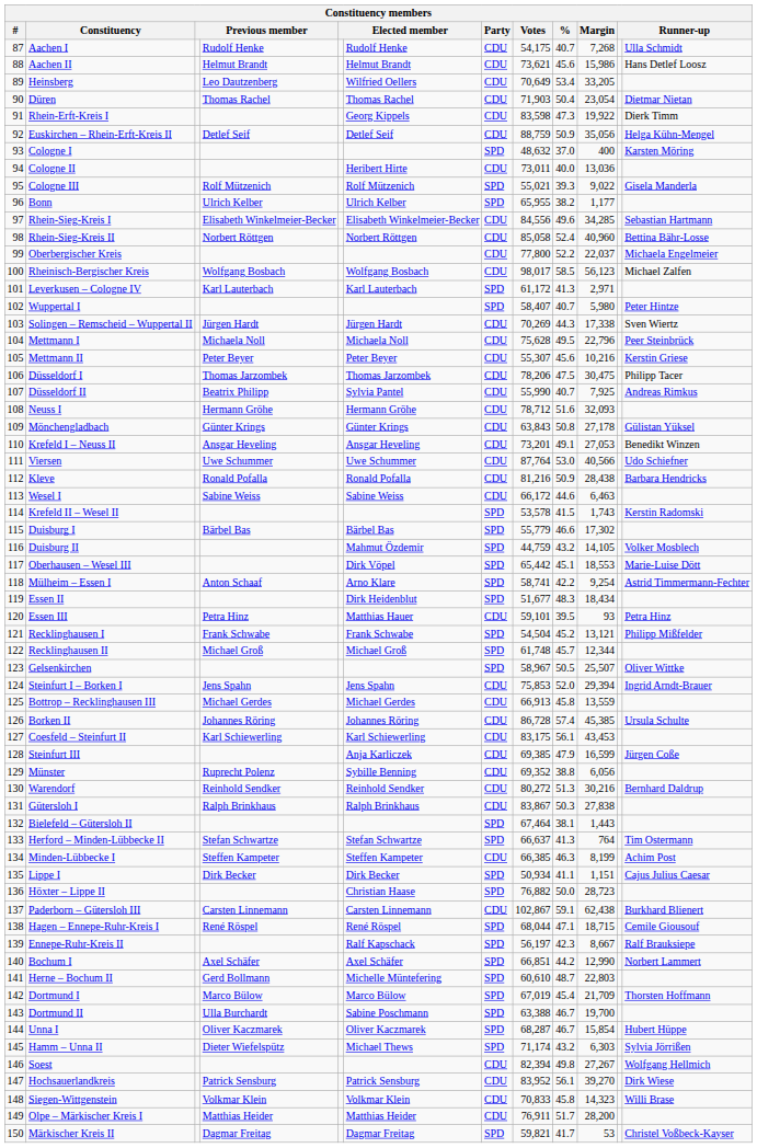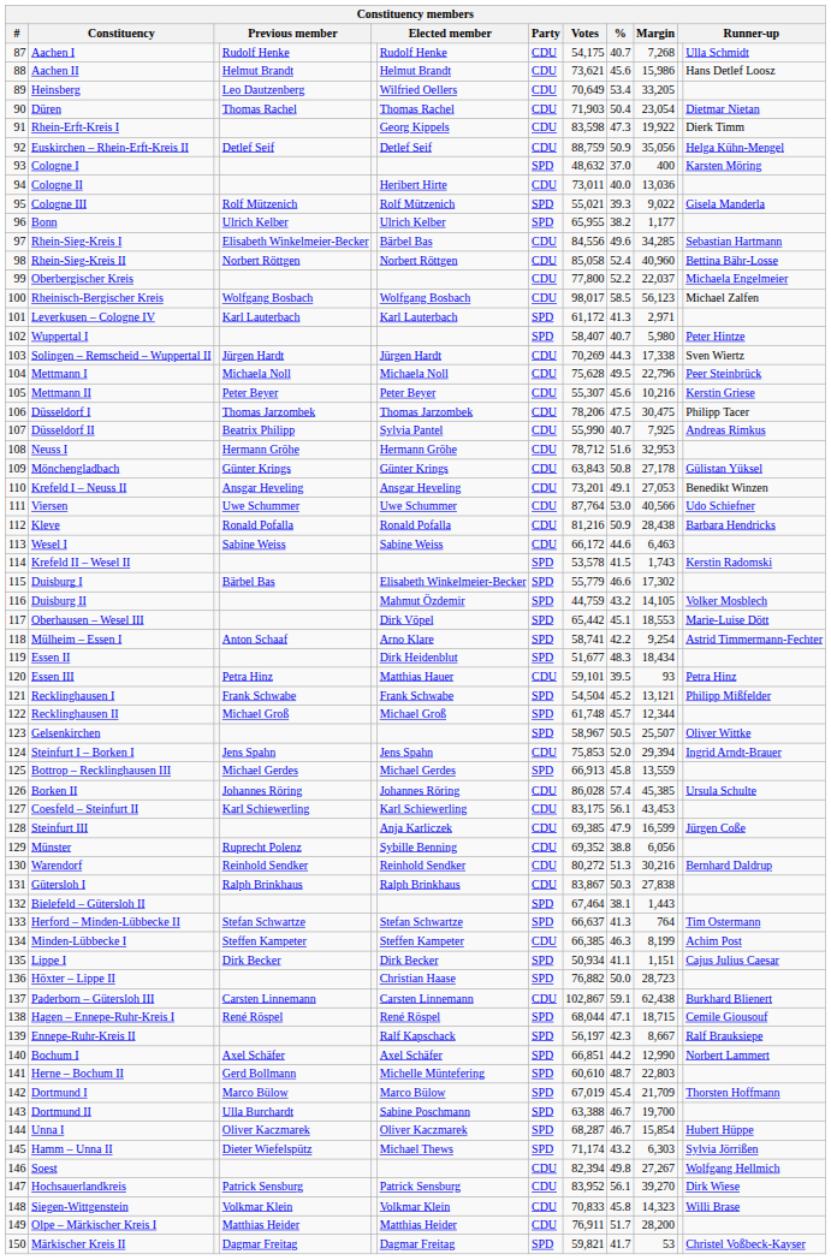Rhein-Sieg-Kreis I | column 6: Elisabeth Winkelmeier-Becker -> Bärbel Bas
Neuss I | Margin: 32,093 -> 32,953
Duisburg I | column 6: Bärbel Bas -> Elisabeth Winkelmeier-Becker
Bottrop – Recklinghausen III | Party: CDU -> SPD
Borken II | Votes: 86,728 -> 86,028
